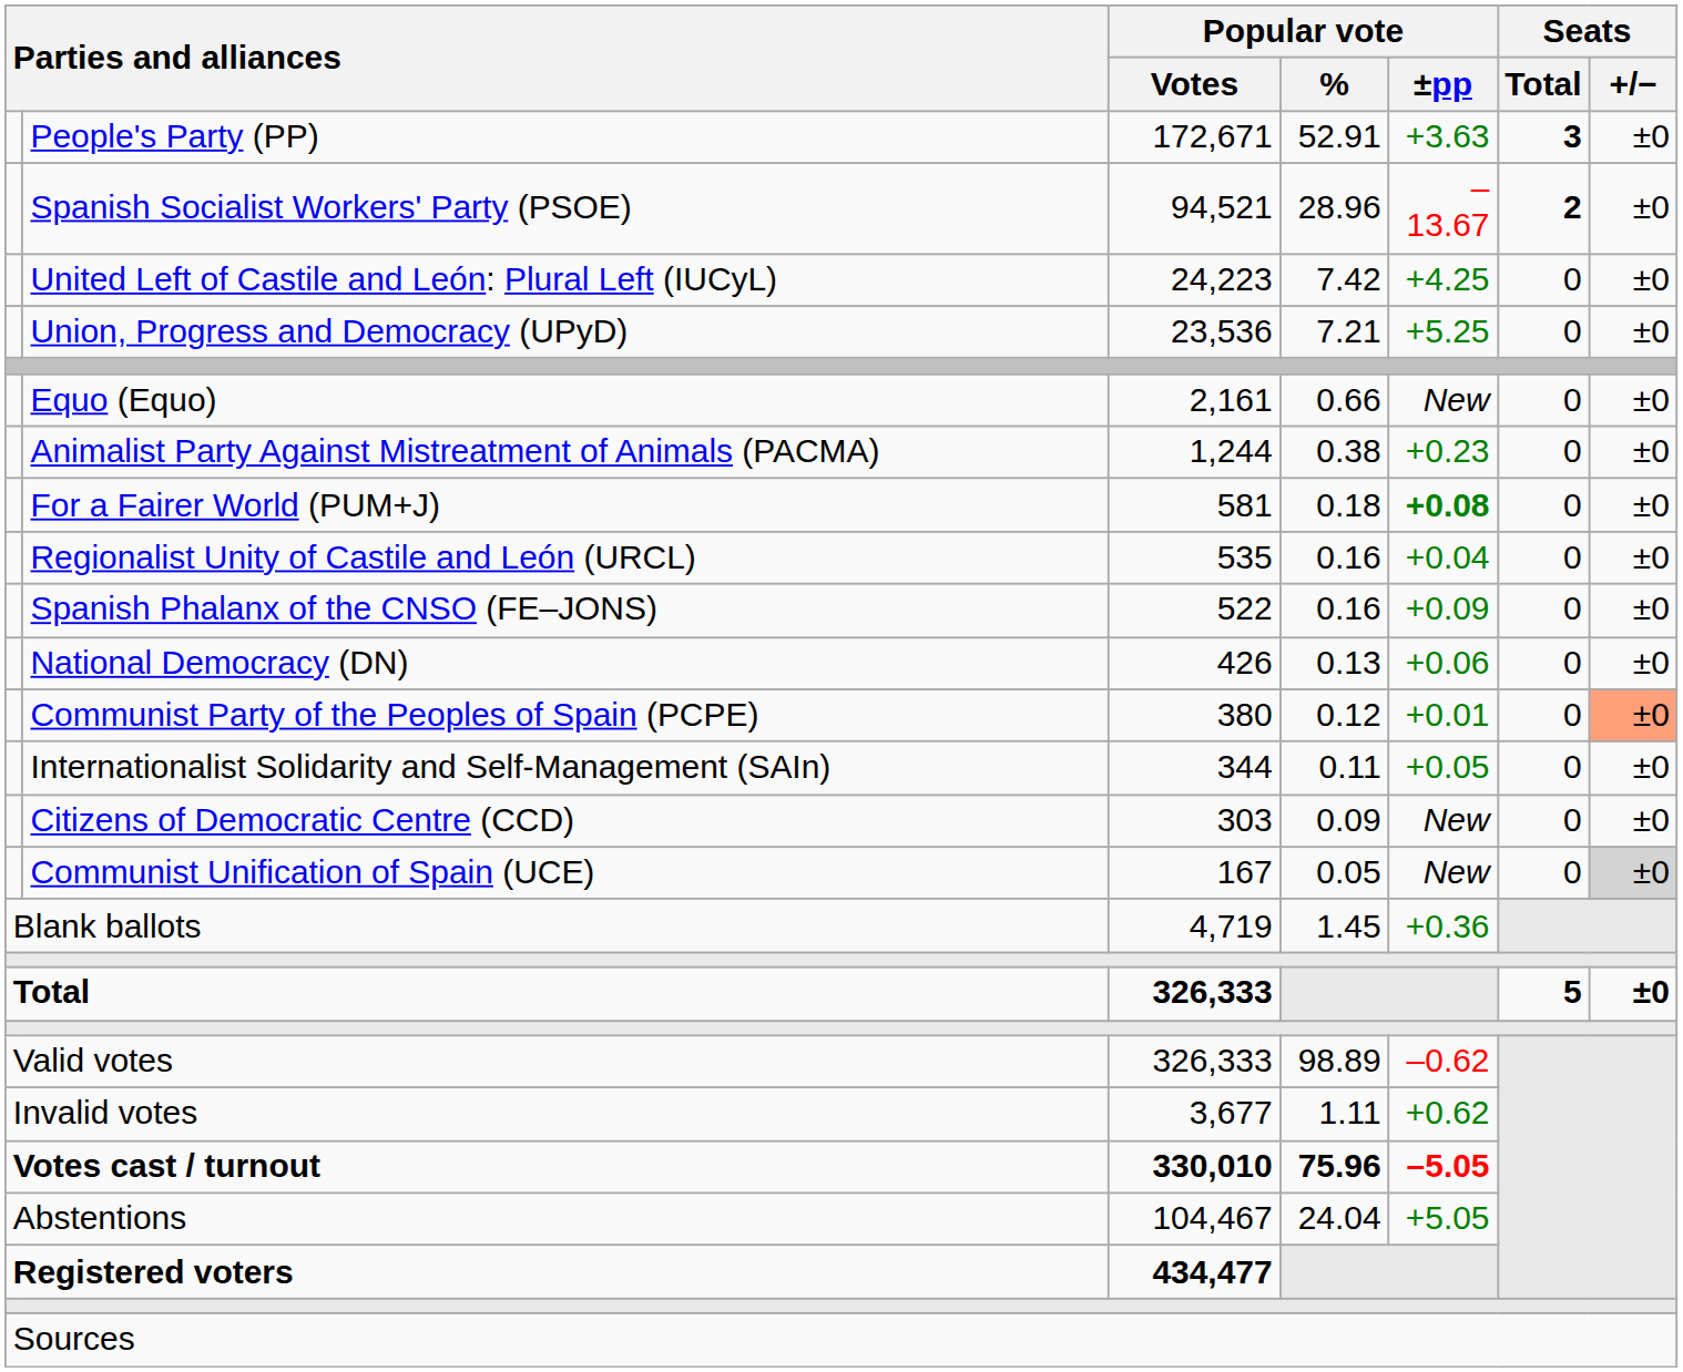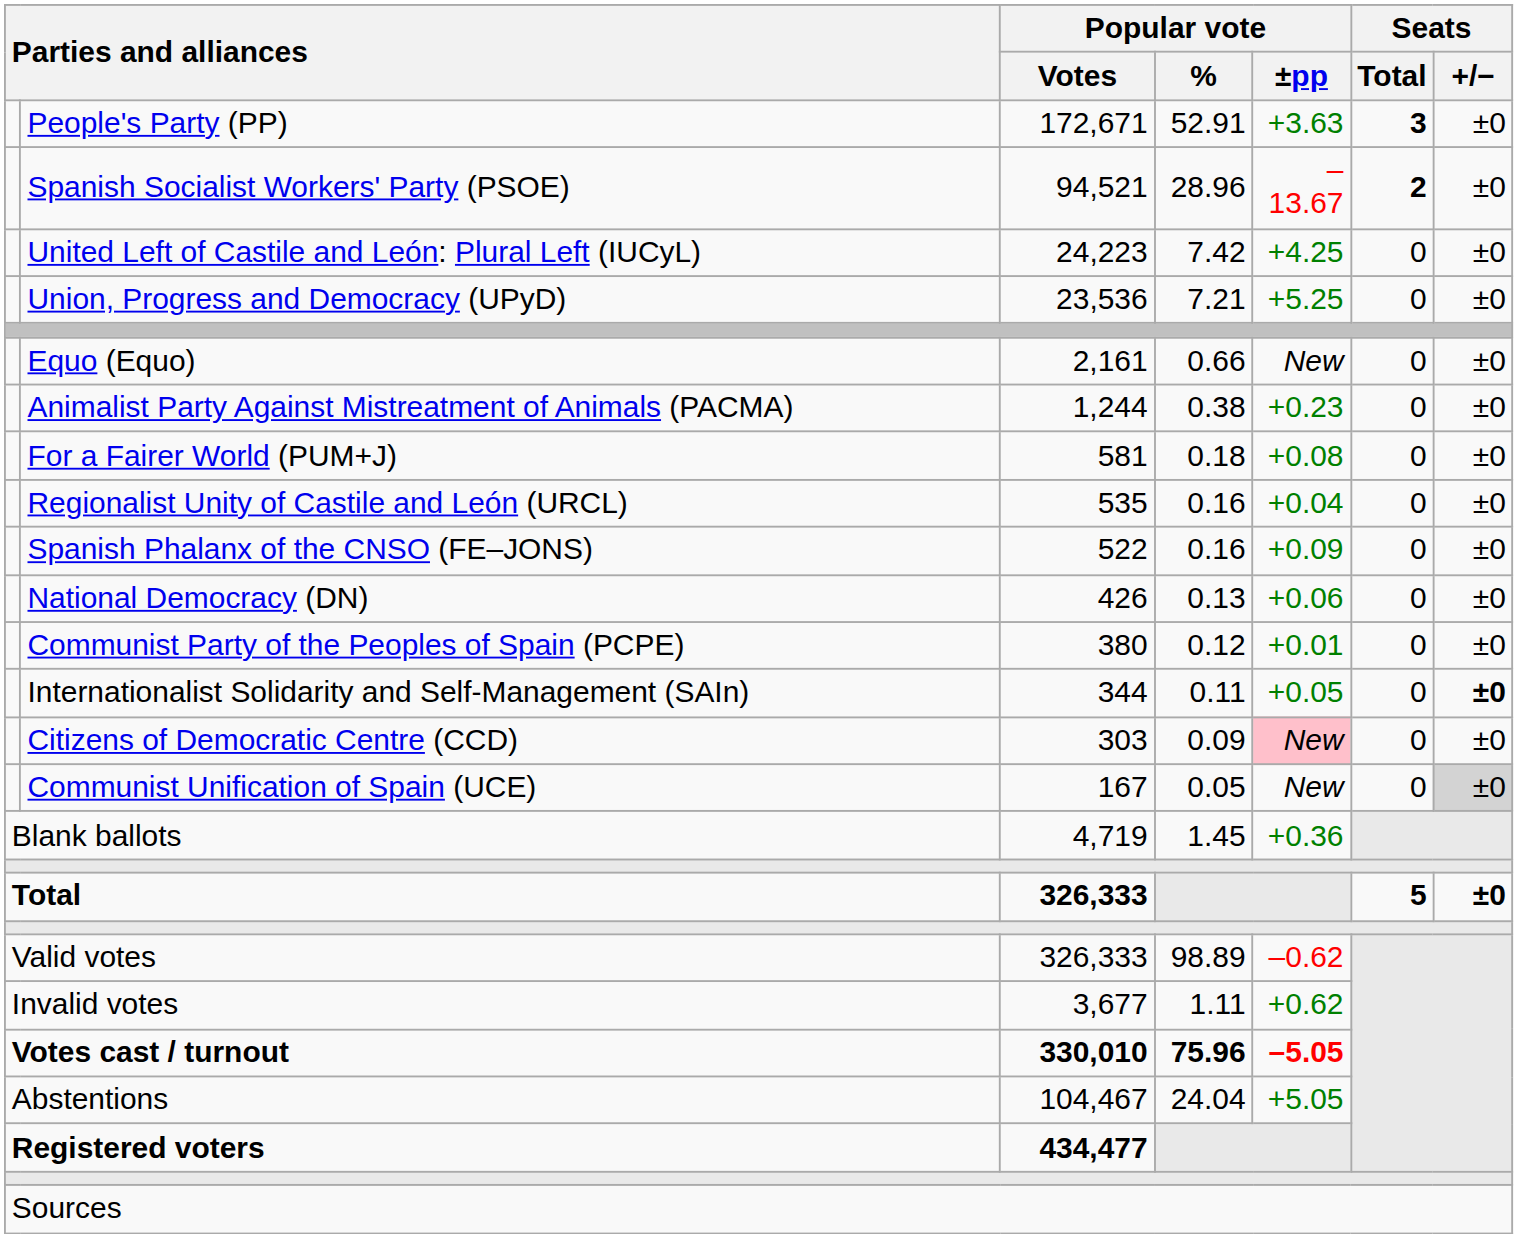For a Fairer World (PUM+J) | Popular vote / ±pp: bold -> normal
Communist Party of the Peoples of Spain (PCPE) | Seats / +/−: lightsalmon background -> no background
Internationalist Solidarity and Self-Management (SAIn) | Seats / +/−: normal -> bold
Citizens of Democratic Centre (CCD) | Popular vote / ±pp: no background -> pink background
